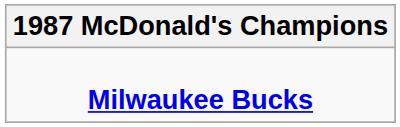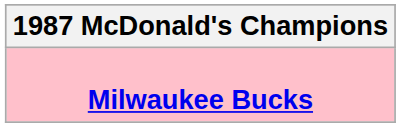row 2 | column 1: no background -> pink background
